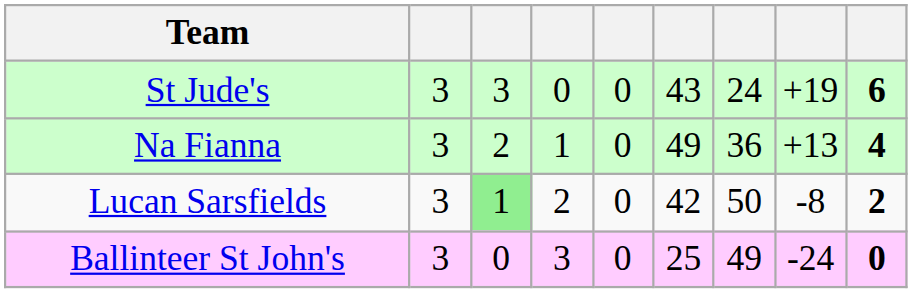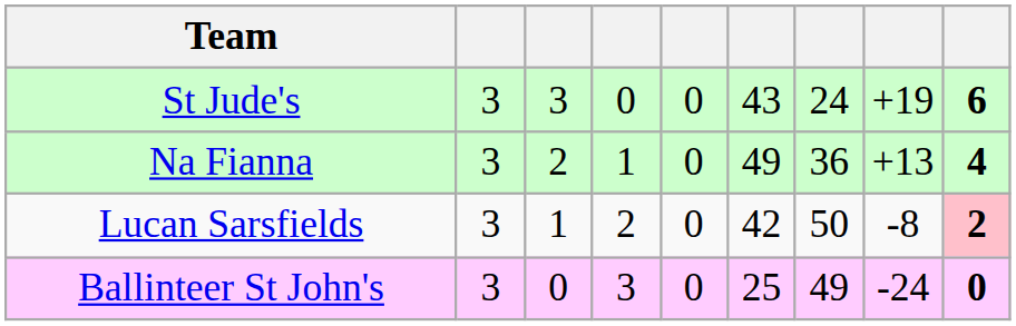Lucan Sarsfields | column 3: lightgreen background -> no background
Lucan Sarsfields | column 9: no background -> pink background
